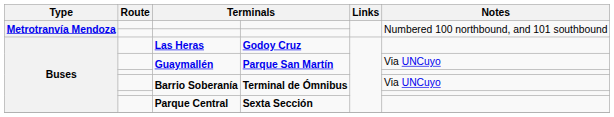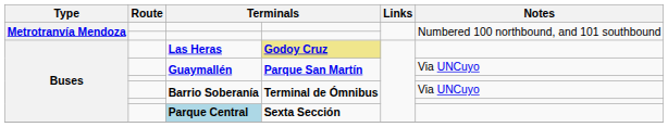Las Heras | column 4: no background -> khaki background
Parque Central | column 3: no background -> lightblue background
